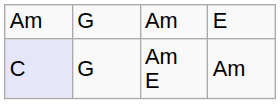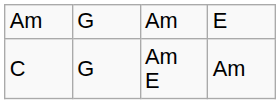Am E | column 1: lavender background -> no background
